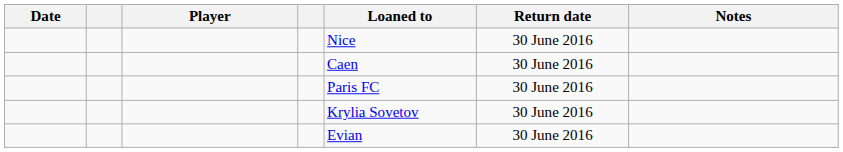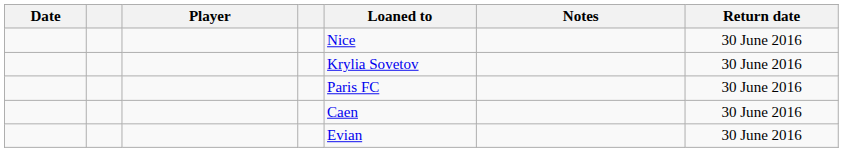columns swapped: Return date <-> Notes
row 3 | Loaned to: Caen -> Krylia Sovetov
row 5 | Loaned to: Krylia Sovetov -> Caen
